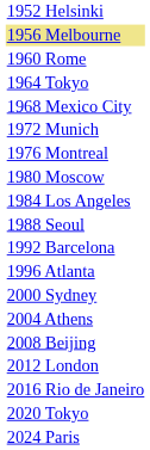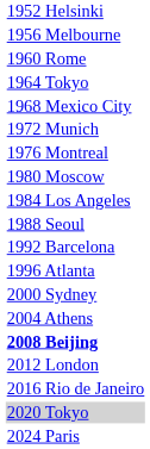1956 Melbourne | column 1: khaki background -> no background
2008 Beijing | column 1: normal -> bold
2020 Tokyo | column 1: no background -> lightgrey background
